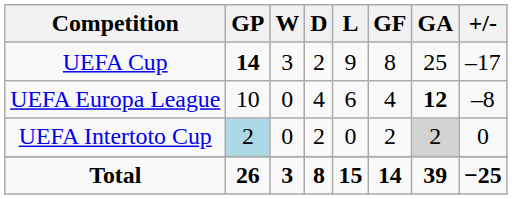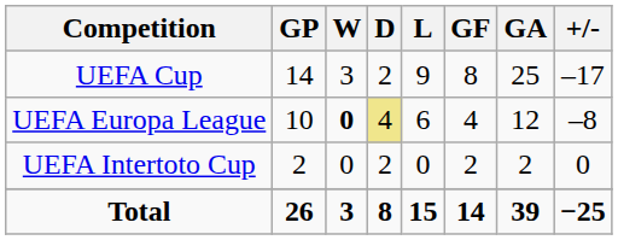UEFA Cup | GP: bold -> normal
UEFA Europa League | W: normal -> bold
UEFA Europa League | D: no background -> khaki background
UEFA Europa League | GA: bold -> normal
UEFA Intertoto Cup | GP: lightblue background -> no background
UEFA Intertoto Cup | GA: lightgrey background -> no background
